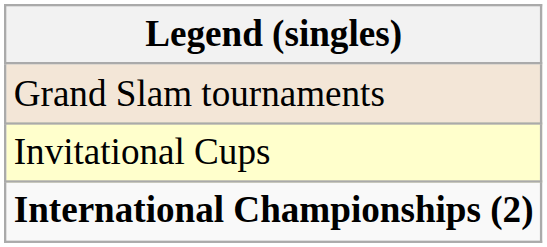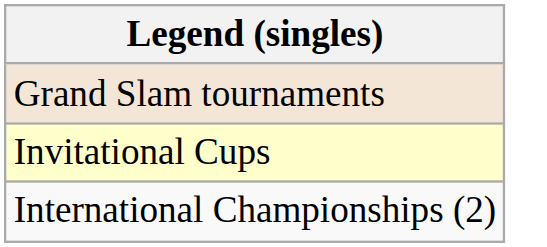row 4 | column 1: bold -> normal
